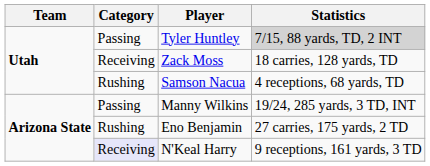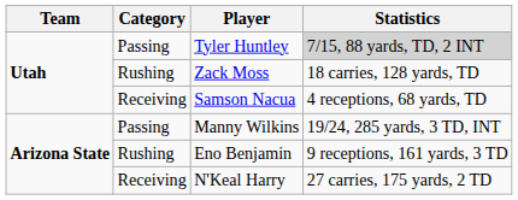Zack Moss | Category: Receiving -> Rushing
Samson Nacua | Category: Rushing -> Receiving
Eno Benjamin | Statistics: 27 carries, 175 yards, 2 TD -> 9 receptions, 161 yards, 3 TD
N'Keal Harry | Category: lavender background -> no background
N'Keal Harry | Statistics: 9 receptions, 161 yards, 3 TD -> 27 carries, 175 yards, 2 TD
